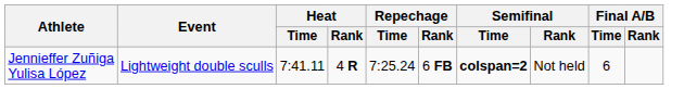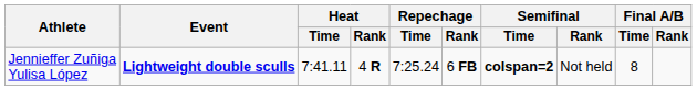Jennieffer Zuñiga Yulisa López | Event: normal -> bold
Jennieffer Zuñiga Yulisa López | Final A/B / Time: 6 -> 8
